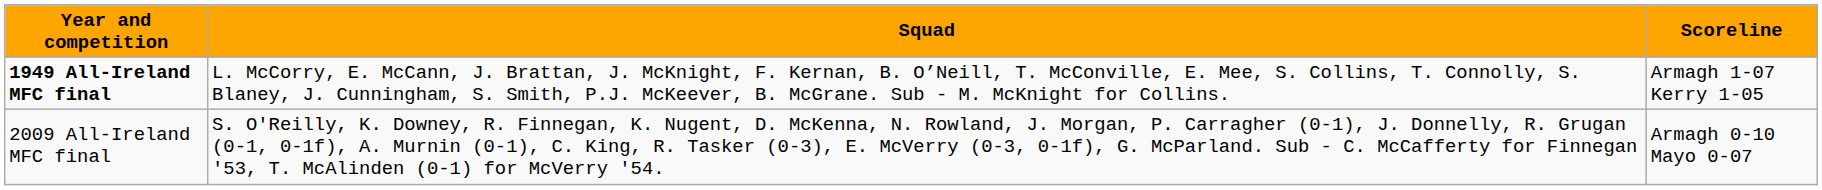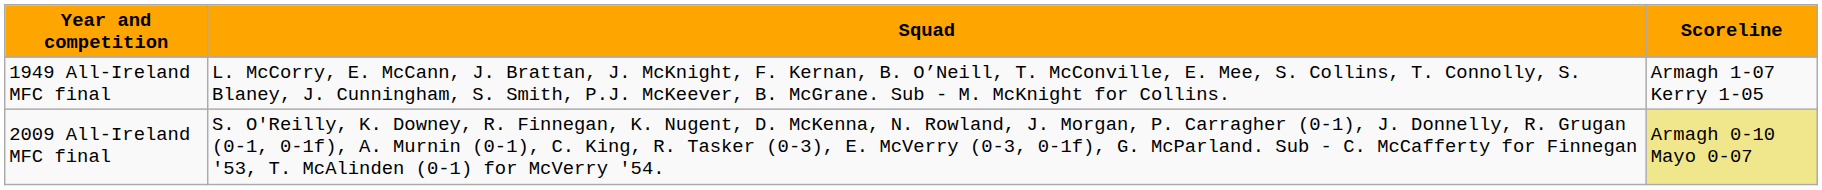row 2 | Year and competition: bold -> normal
row 3 | Scoreline: no background -> khaki background
